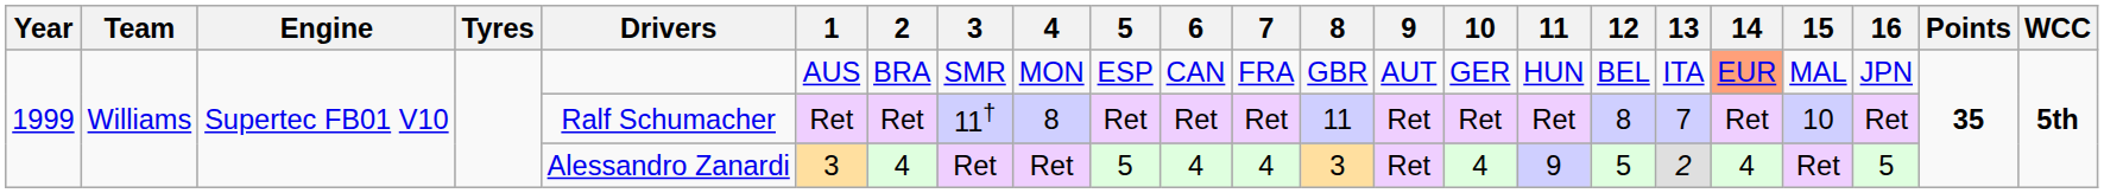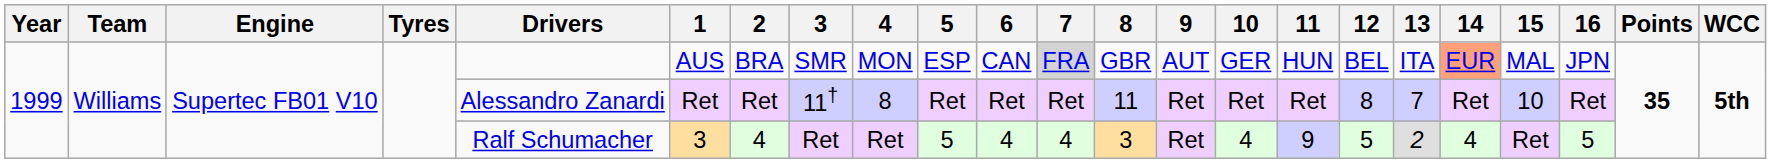row 2 | 7: no background -> lightgrey background
row 3 | Drivers: Ralf Schumacher -> Alessandro Zanardi
row 4 | Drivers: Alessandro Zanardi -> Ralf Schumacher
